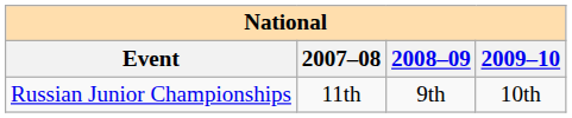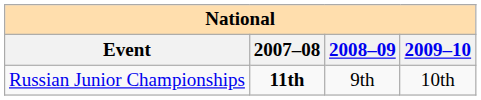Russian Junior Championships | 2007–08: normal -> bold
